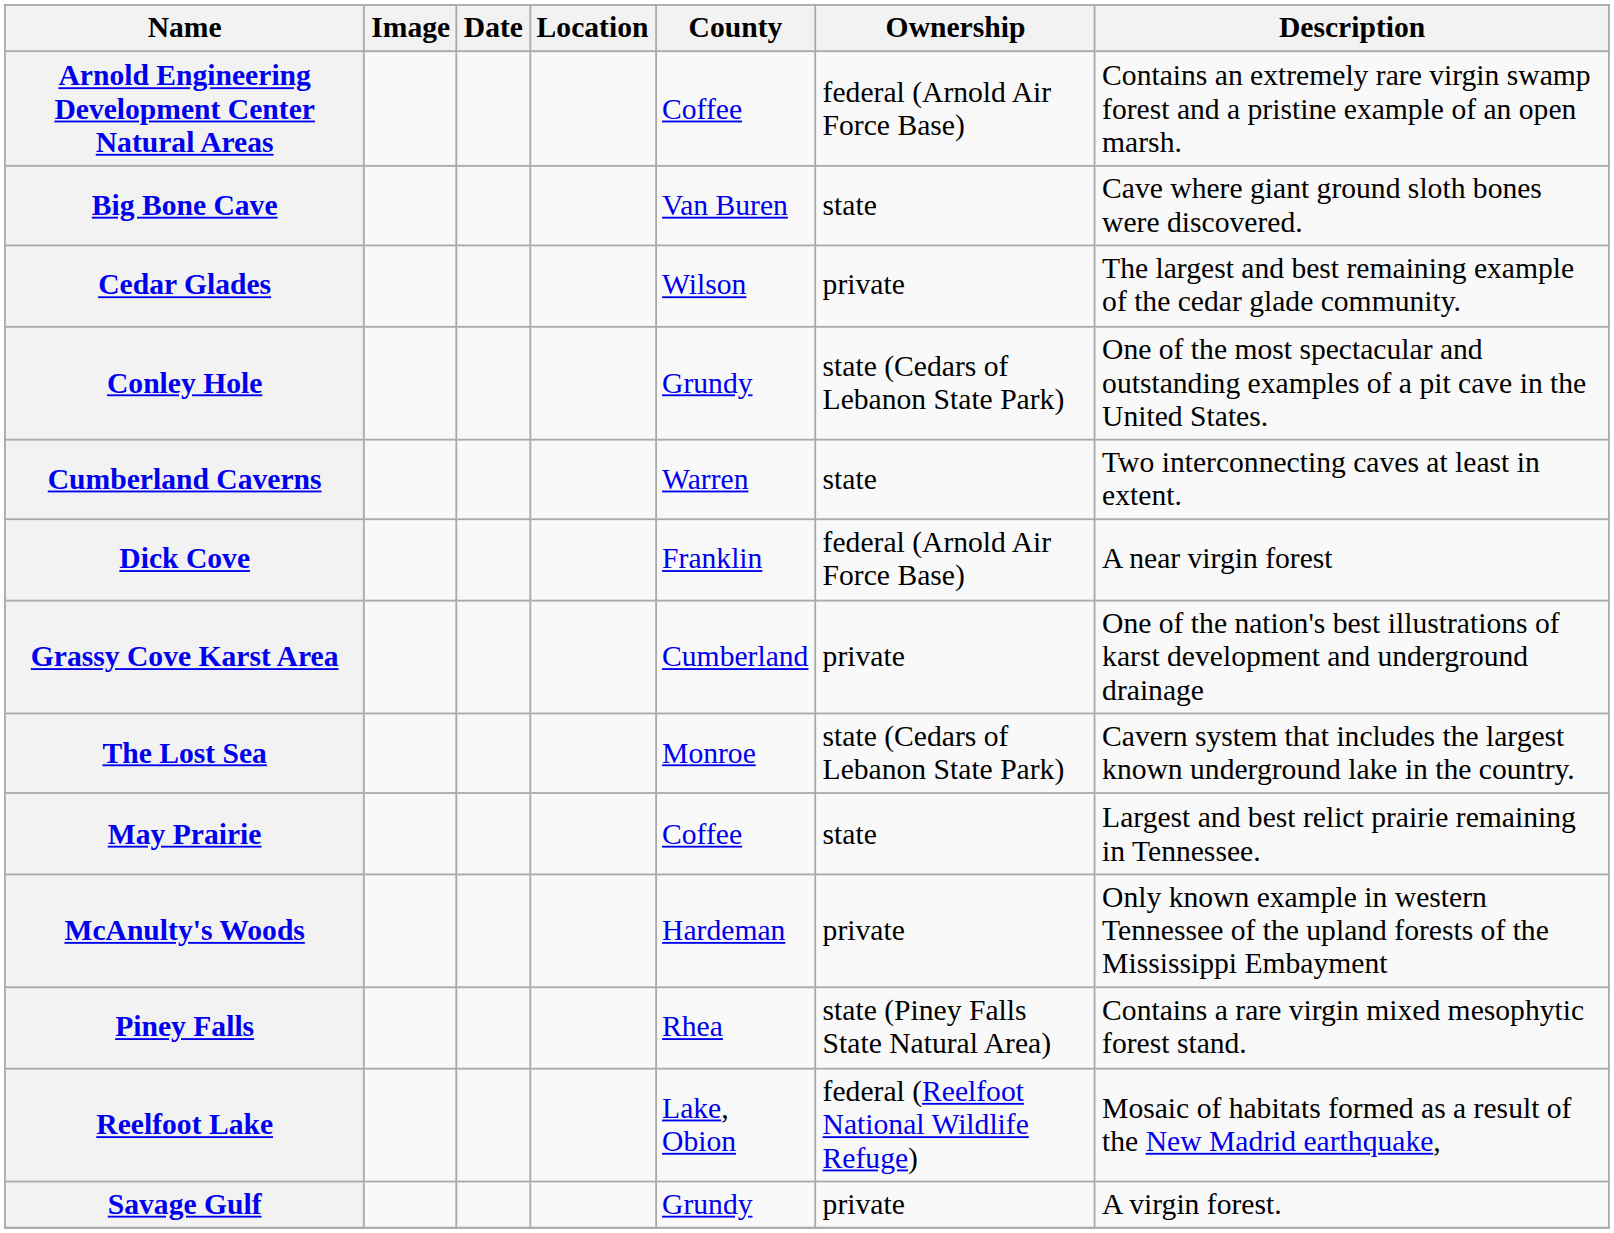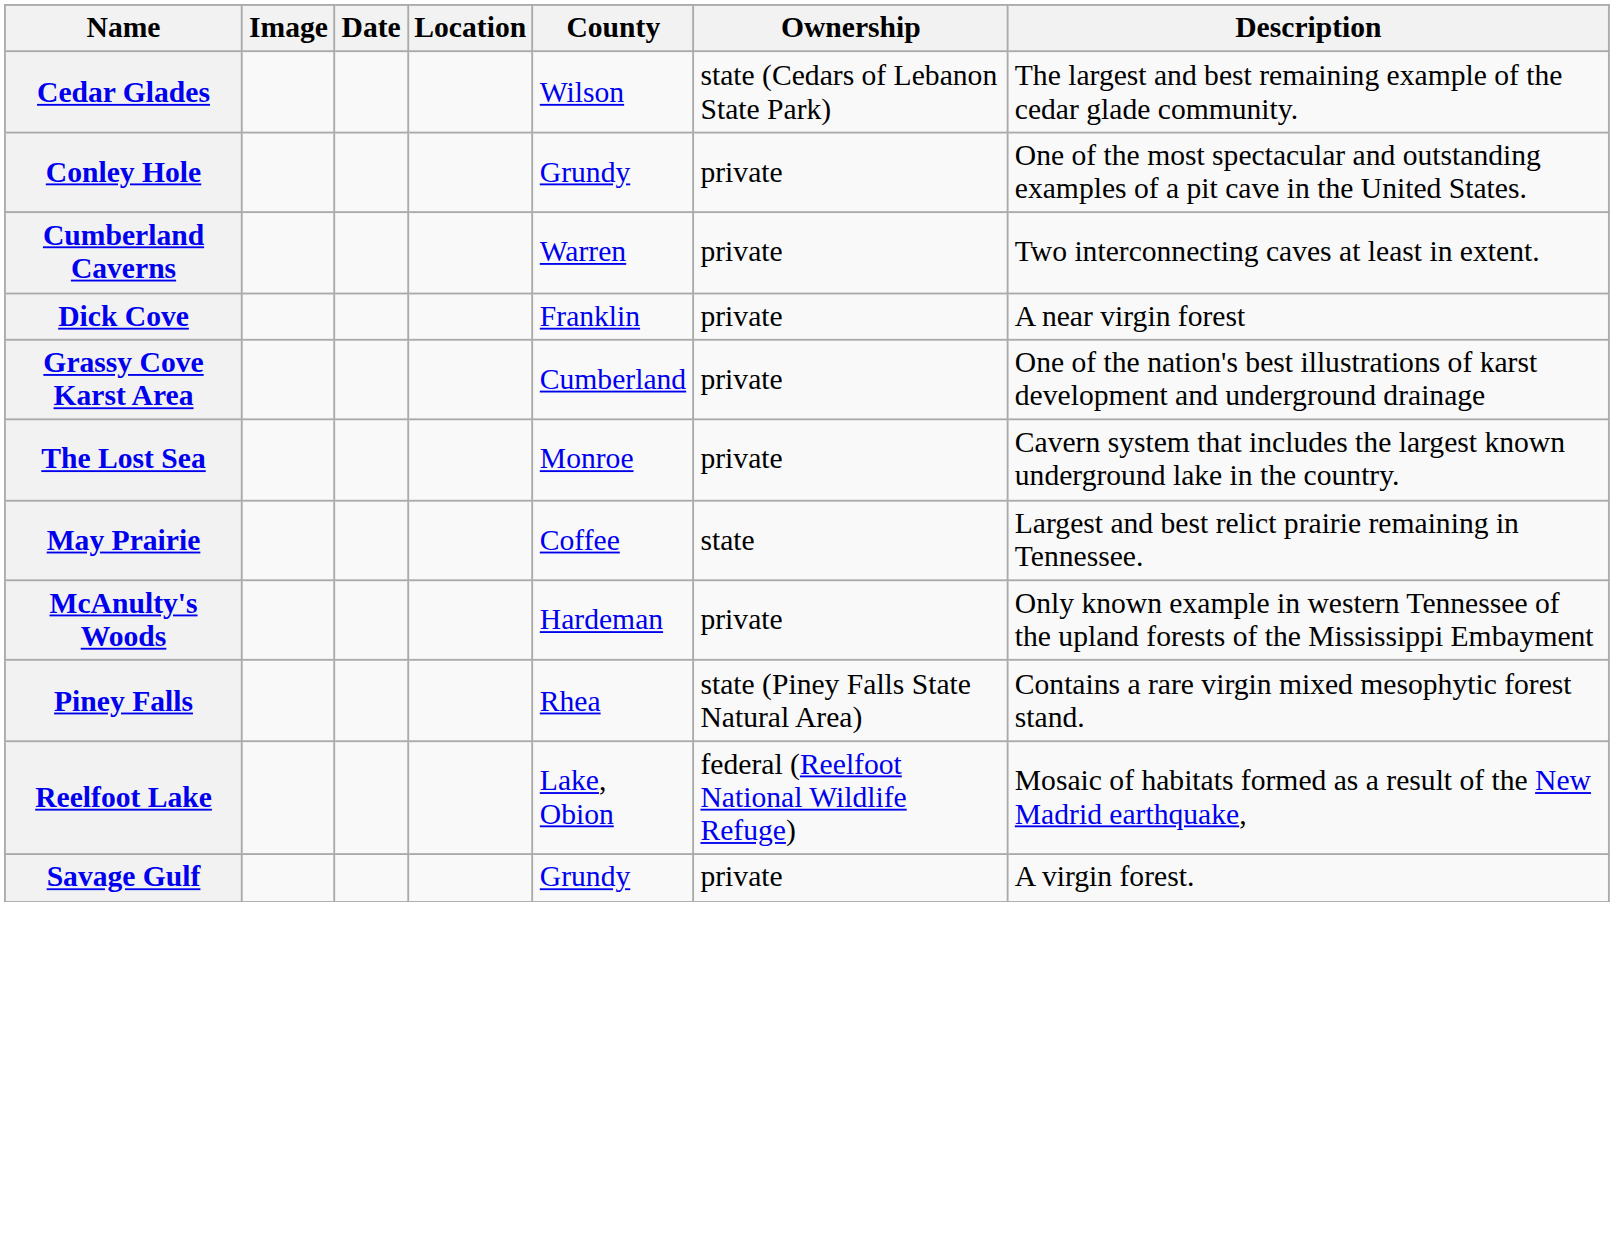- row: Arnold Engineering Development Center Natural Areas | Coffee | federal (Arnold Air Force Base) | Contains an extremely rare virgin swamp forest and a pristine example of an open marsh.
- row: Big Bone Cave | Van Buren | state | Cave where giant ground sloth bones were discovered.
Cedar Glades | Ownership: private -> state (Cedars of Lebanon State Park)
Conley Hole | Ownership: state (Cedars of Lebanon State Park) -> private
Cumberland Caverns | Ownership: state -> private
Dick Cove | Ownership: federal (Arnold Air Force Base) -> private
The Lost Sea | Ownership: state (Cedars of Lebanon State Park) -> private
